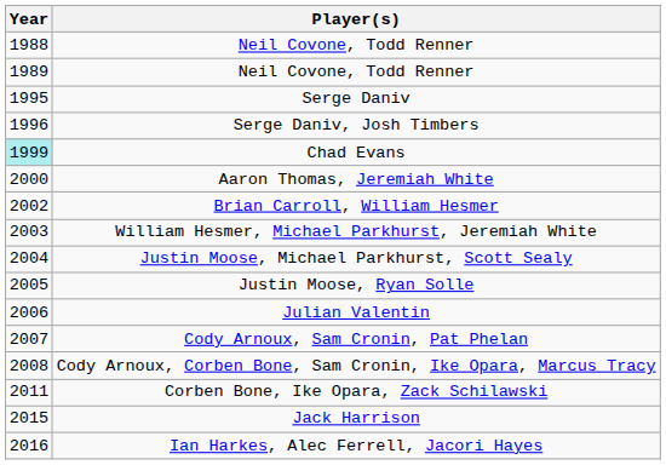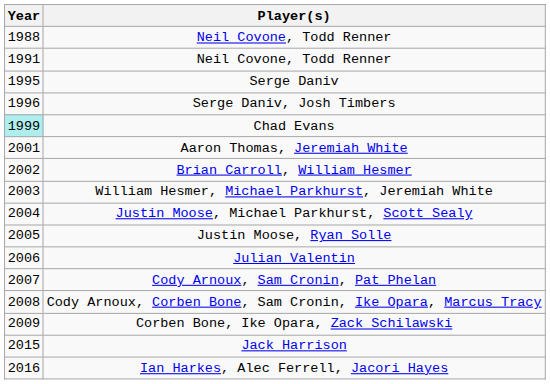row 3 | Year: 1989 -> 1991
row 7 | Year: 2000 -> 2001
row 15 | Year: 2011 -> 2009
